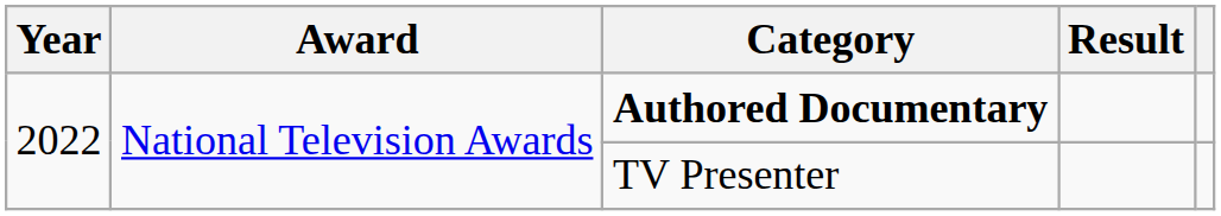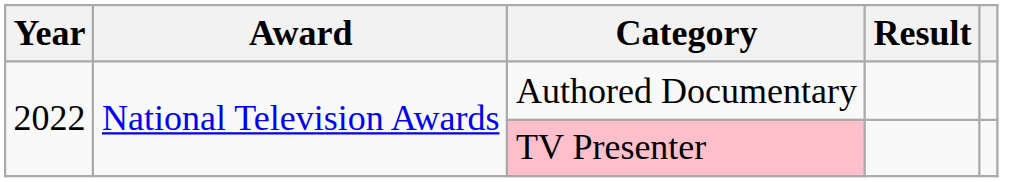Authored Documentary | Category: bold -> normal
TV Presenter | Category: no background -> pink background
